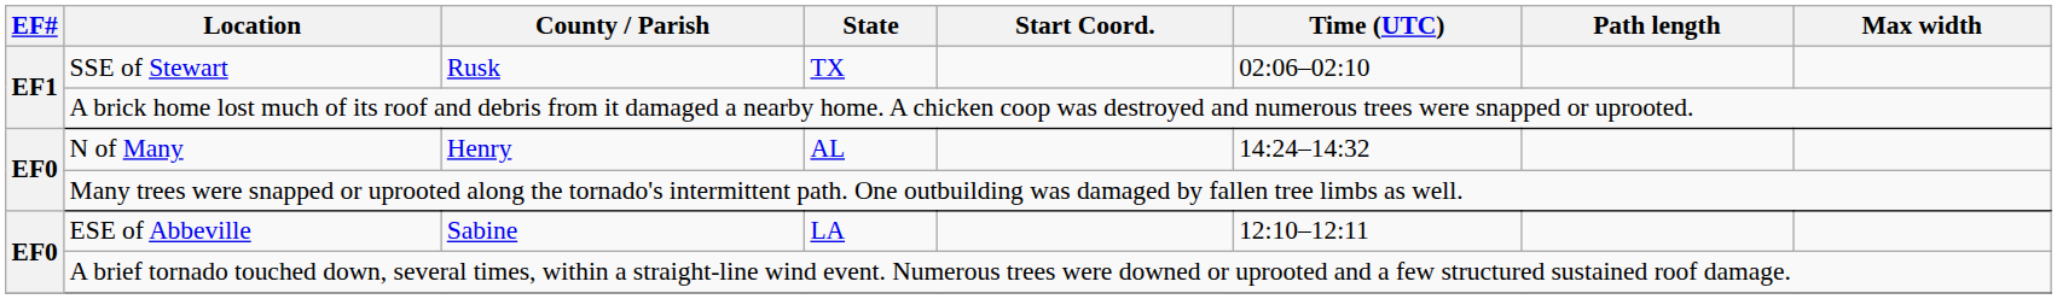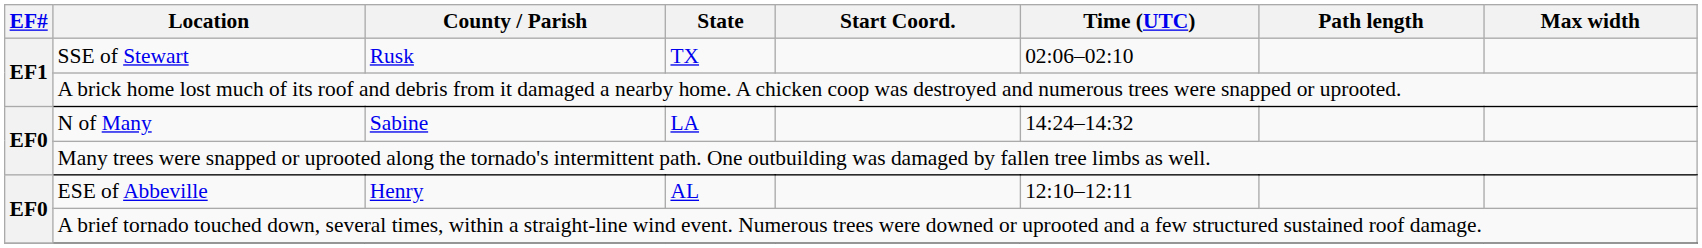N of Many | County / Parish: Henry -> Sabine
N of Many | State: AL -> LA
ESE of Abbeville | County / Parish: Sabine -> Henry
ESE of Abbeville | State: LA -> AL
